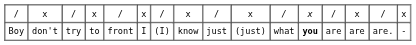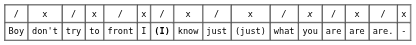Boy | column 7: normal -> bold
Boy | column 12: bold -> normal
